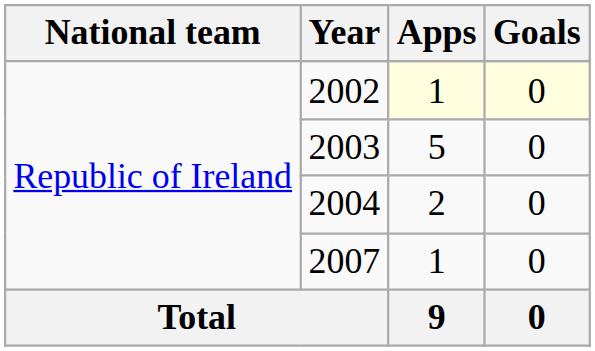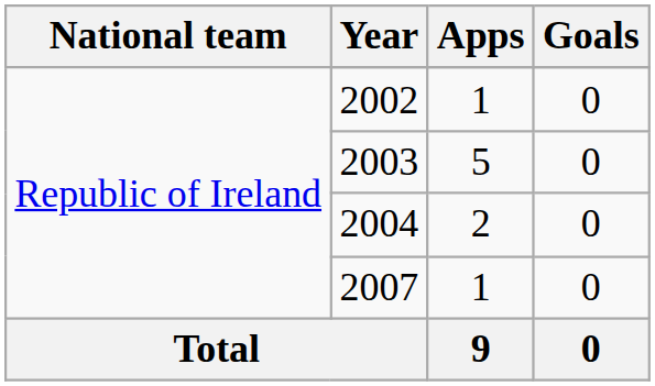2002 | Apps: lightyellow background -> no background
2002 | Goals: lightyellow background -> no background
